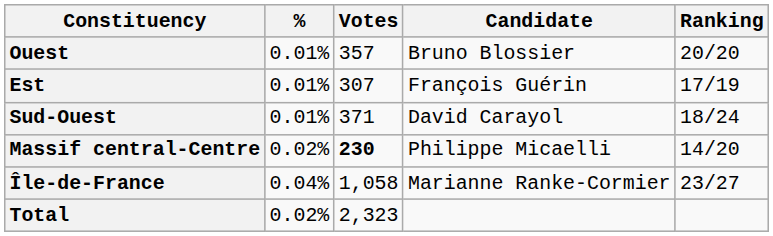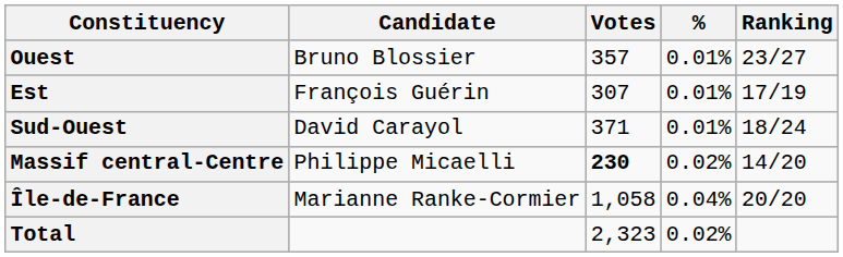columns swapped: Candidate <-> %
Ouest | Ranking: 20/20 -> 23/27
Île-de-France | Ranking: 23/27 -> 20/20
